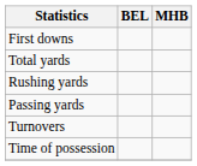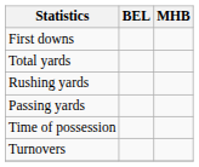rows swapped: Turnovers <-> Time of possession
